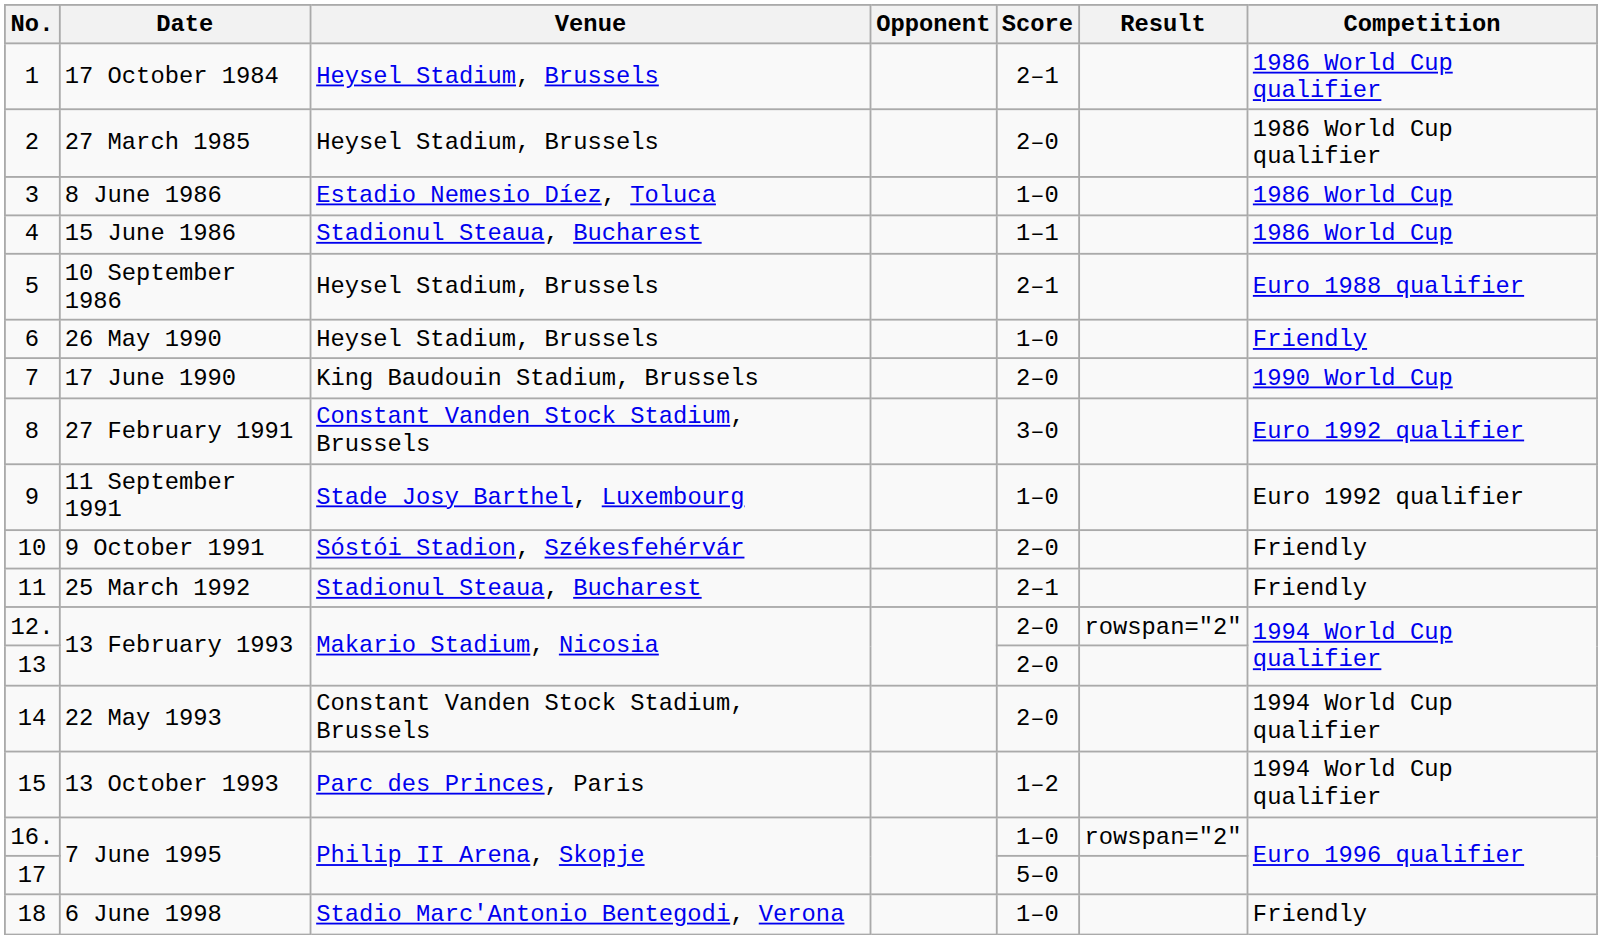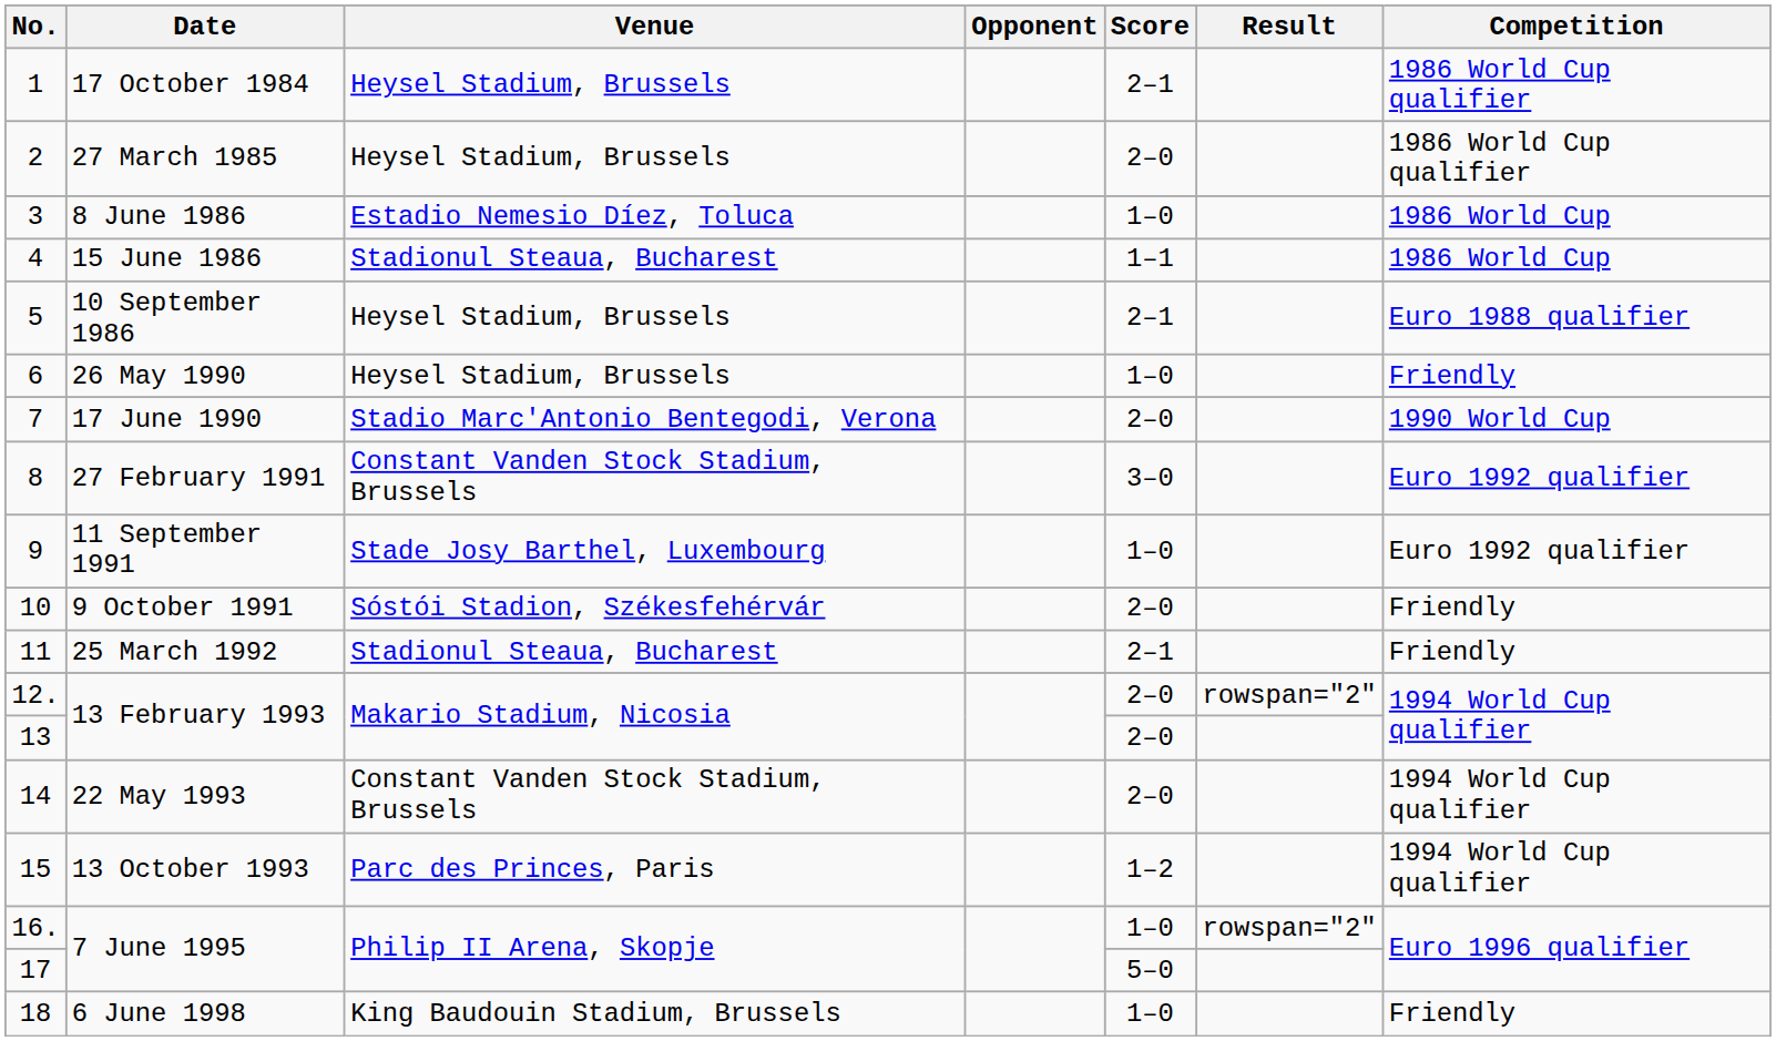7 | Venue: King Baudouin Stadium, Brussels -> Stadio Marc'Antonio Bentegodi, Verona
18 | Venue: Stadio Marc'Antonio Bentegodi, Verona -> King Baudouin Stadium, Brussels
